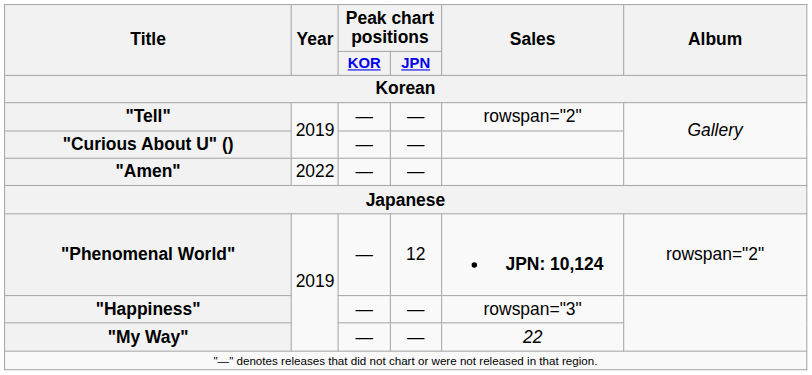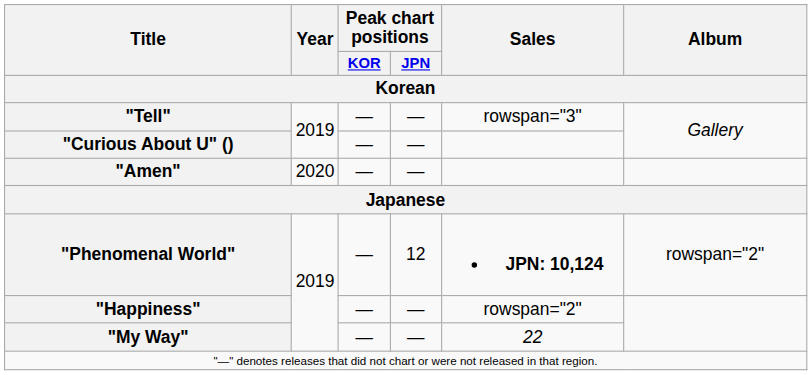"Tell" | Sales: rowspan="2" -> rowspan="3"
"Amen" | Year: 2022 -> 2020
"Happiness" | Sales: rowspan="3" -> rowspan="2"
